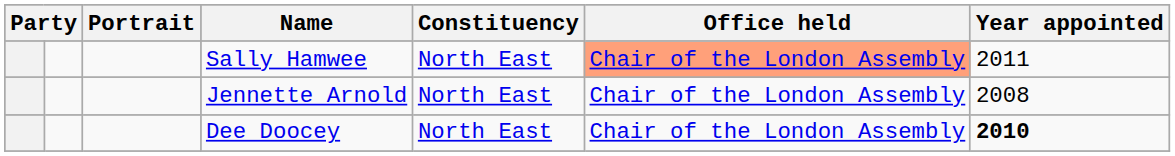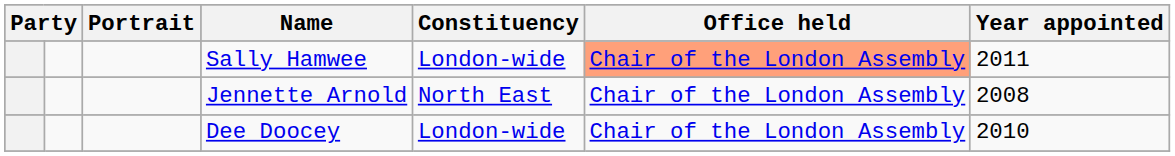Sally Hamwee | Constituency: North East -> London-wide
Dee Doocey | Constituency: North East -> London-wide
Dee Doocey | Year appointed: bold -> normal
